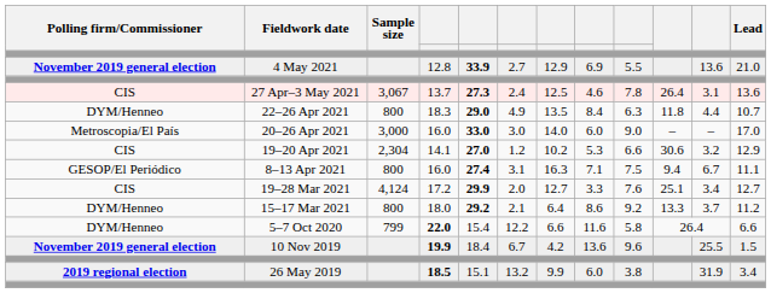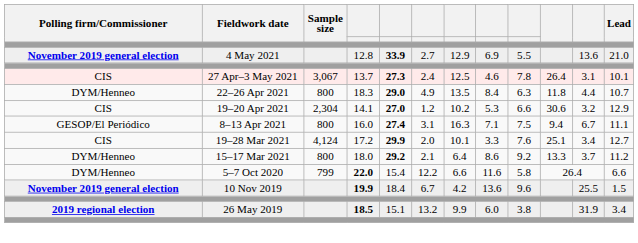27 Apr–3 May 2021 | Lead: 13.6 -> 10.1
- row: Metroscopia/El País | 20–26 Apr 2021 | 3,000 | 16.0 | 33.0 | 3.0 | 14.0 | 6.0 | 9.0 | – | – | 17.0
19–28 Mar 2021 | column 7: 12.7 -> 10.1
